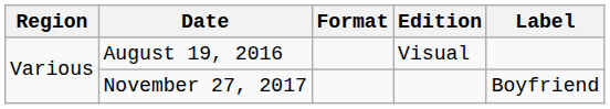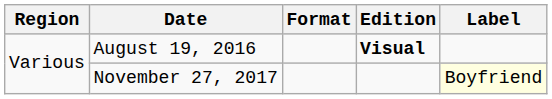August 19, 2016 | Edition: normal -> bold
November 27, 2017 | Label: no background -> lightyellow background
